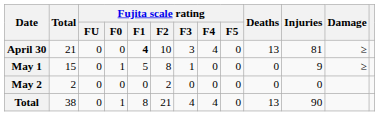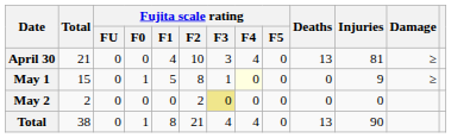April 30 | Fujita scale rating / F1: bold -> normal
May 1 | Fujita scale rating / F4: no background -> lightyellow background
May 2 | Fujita scale rating / F3: no background -> khaki background
